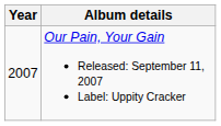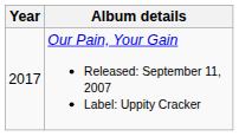row 2 | Year: 2007 -> 2017
